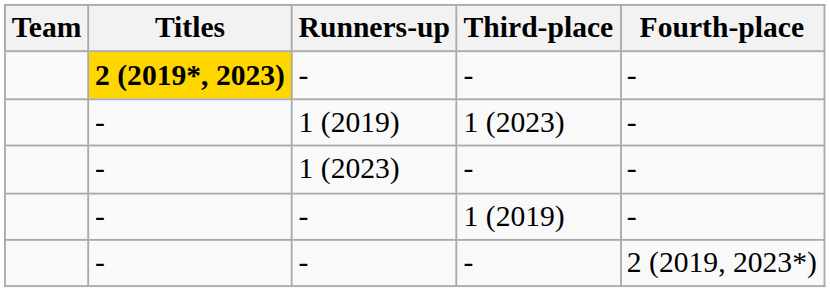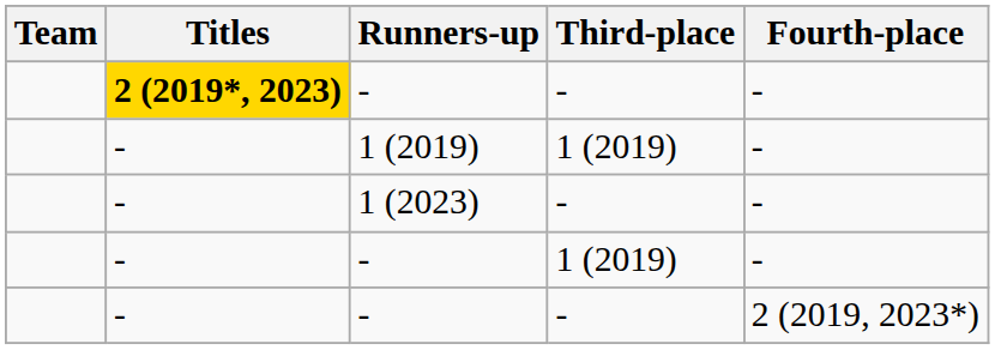row 3 | Third-place: 1 (2023) -> 1 (2019)
